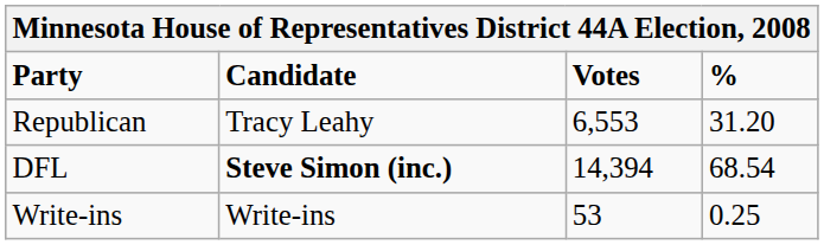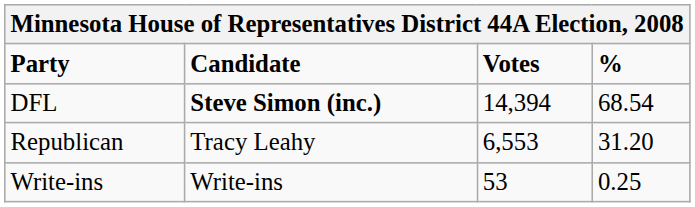rows swapped: DFL <-> Republican
